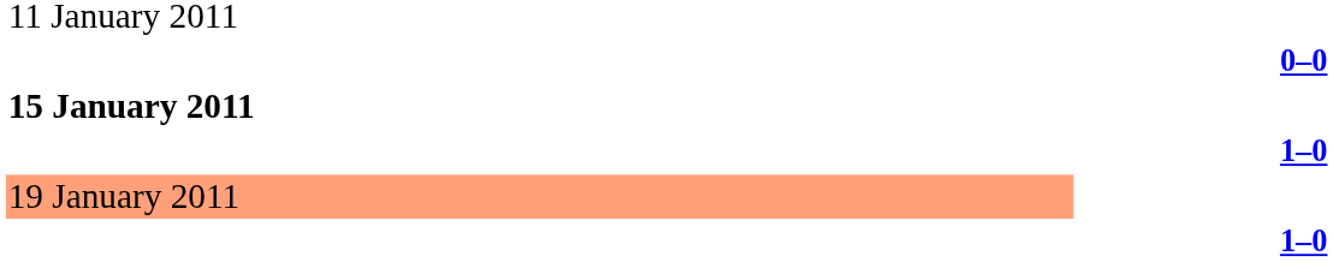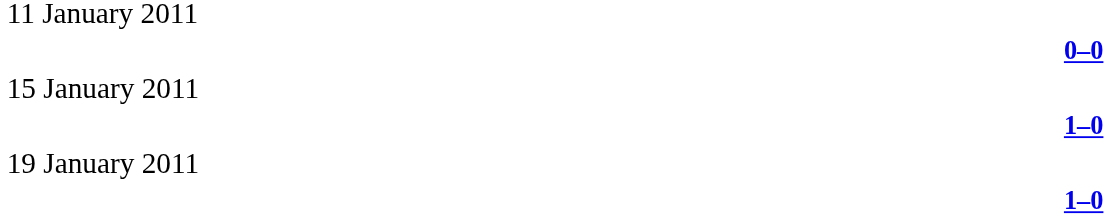15 January 2011 | column 1: bold -> normal
19 January 2011 | column 1: lightsalmon background -> no background
